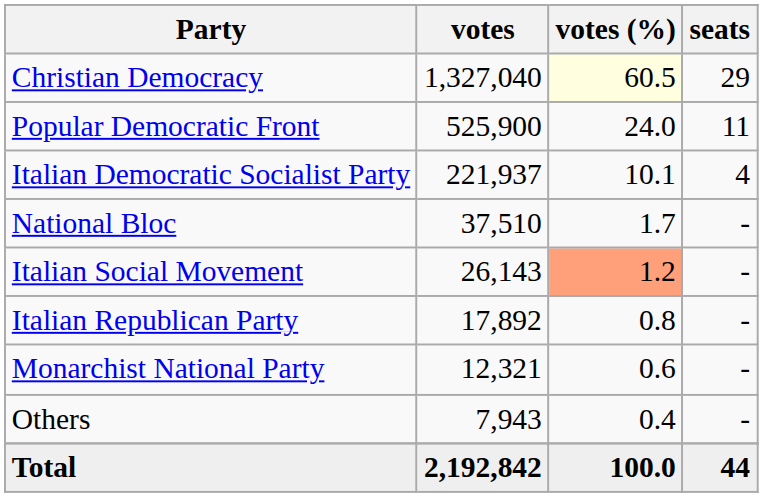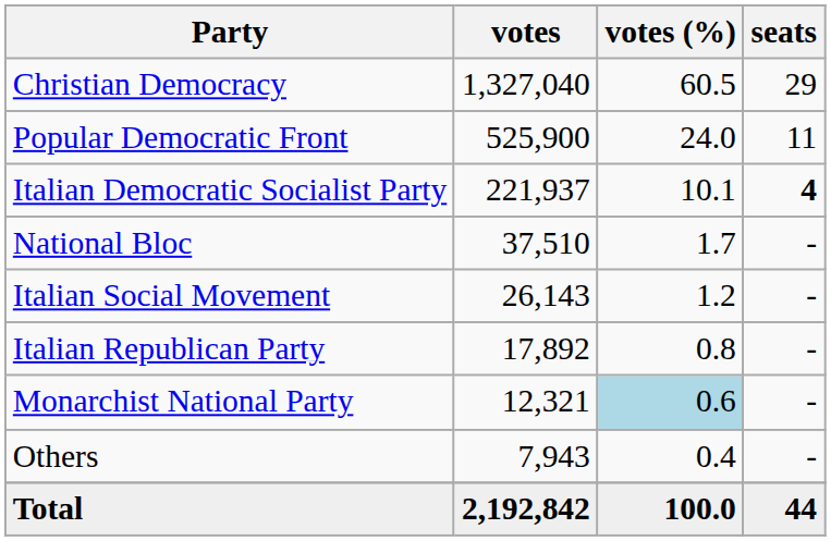Christian Democracy | votes (%): lightyellow background -> no background
Italian Democratic Socialist Party | seats: normal -> bold
Italian Social Movement | votes (%): lightsalmon background -> no background
Monarchist National Party | votes (%): no background -> lightblue background
